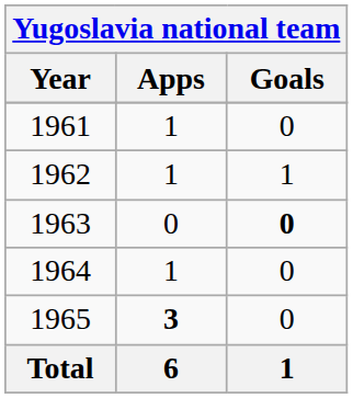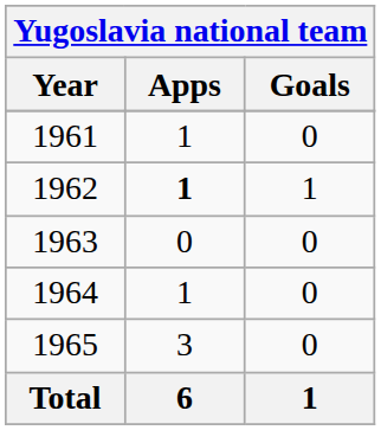1962 | Apps: normal -> bold
1963 | Goals: bold -> normal
1965 | Apps: bold -> normal
